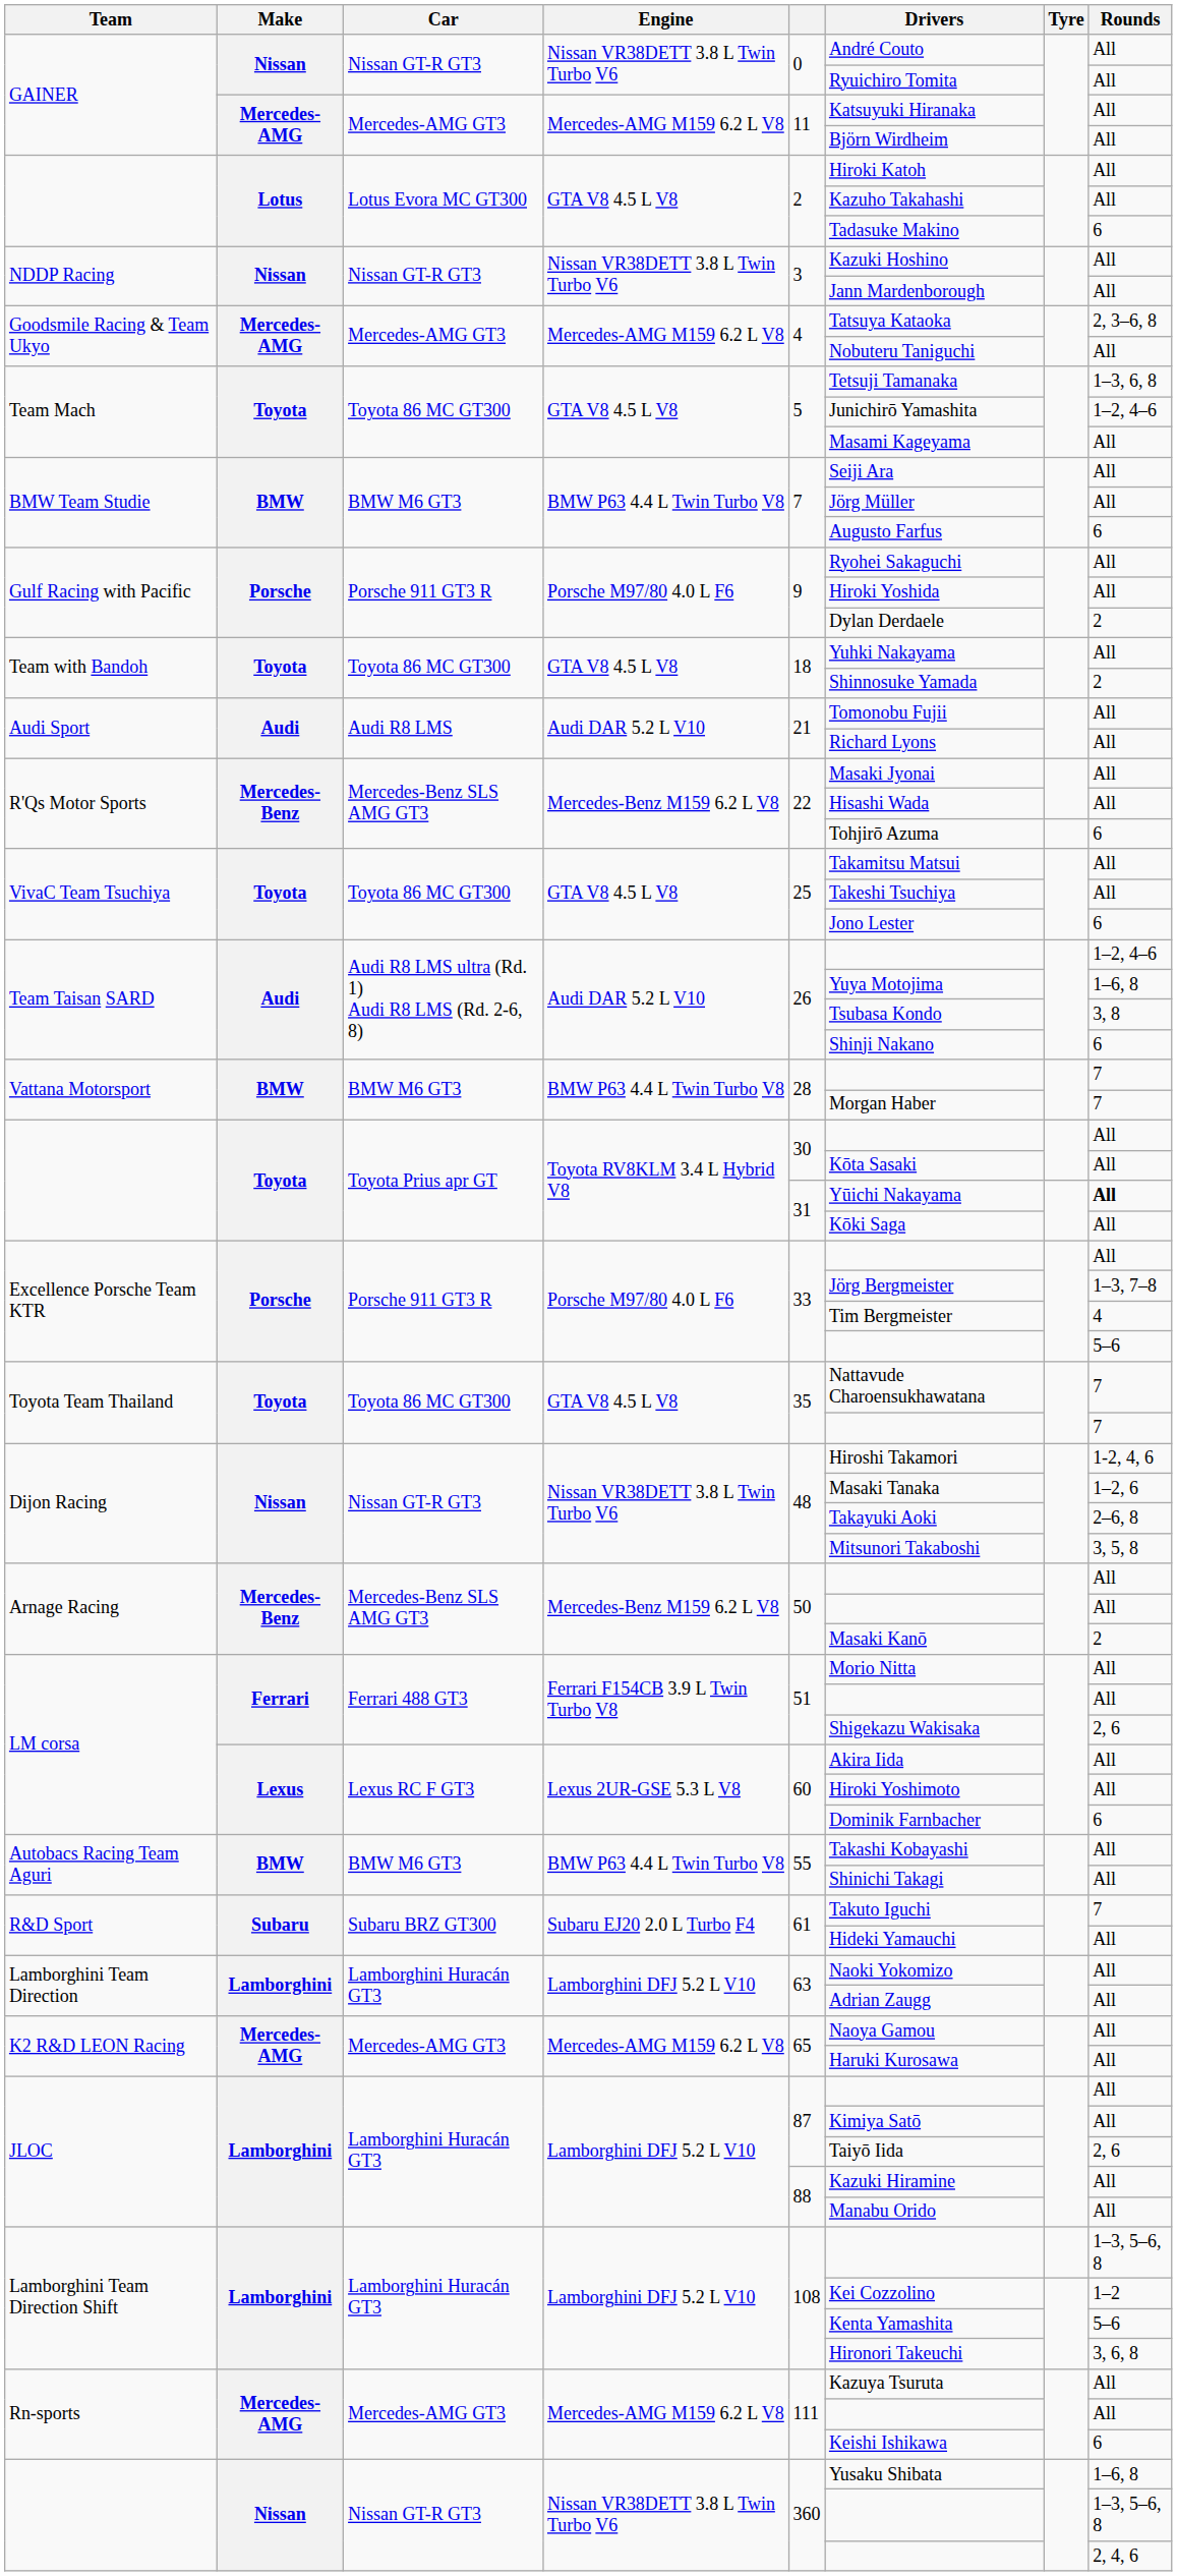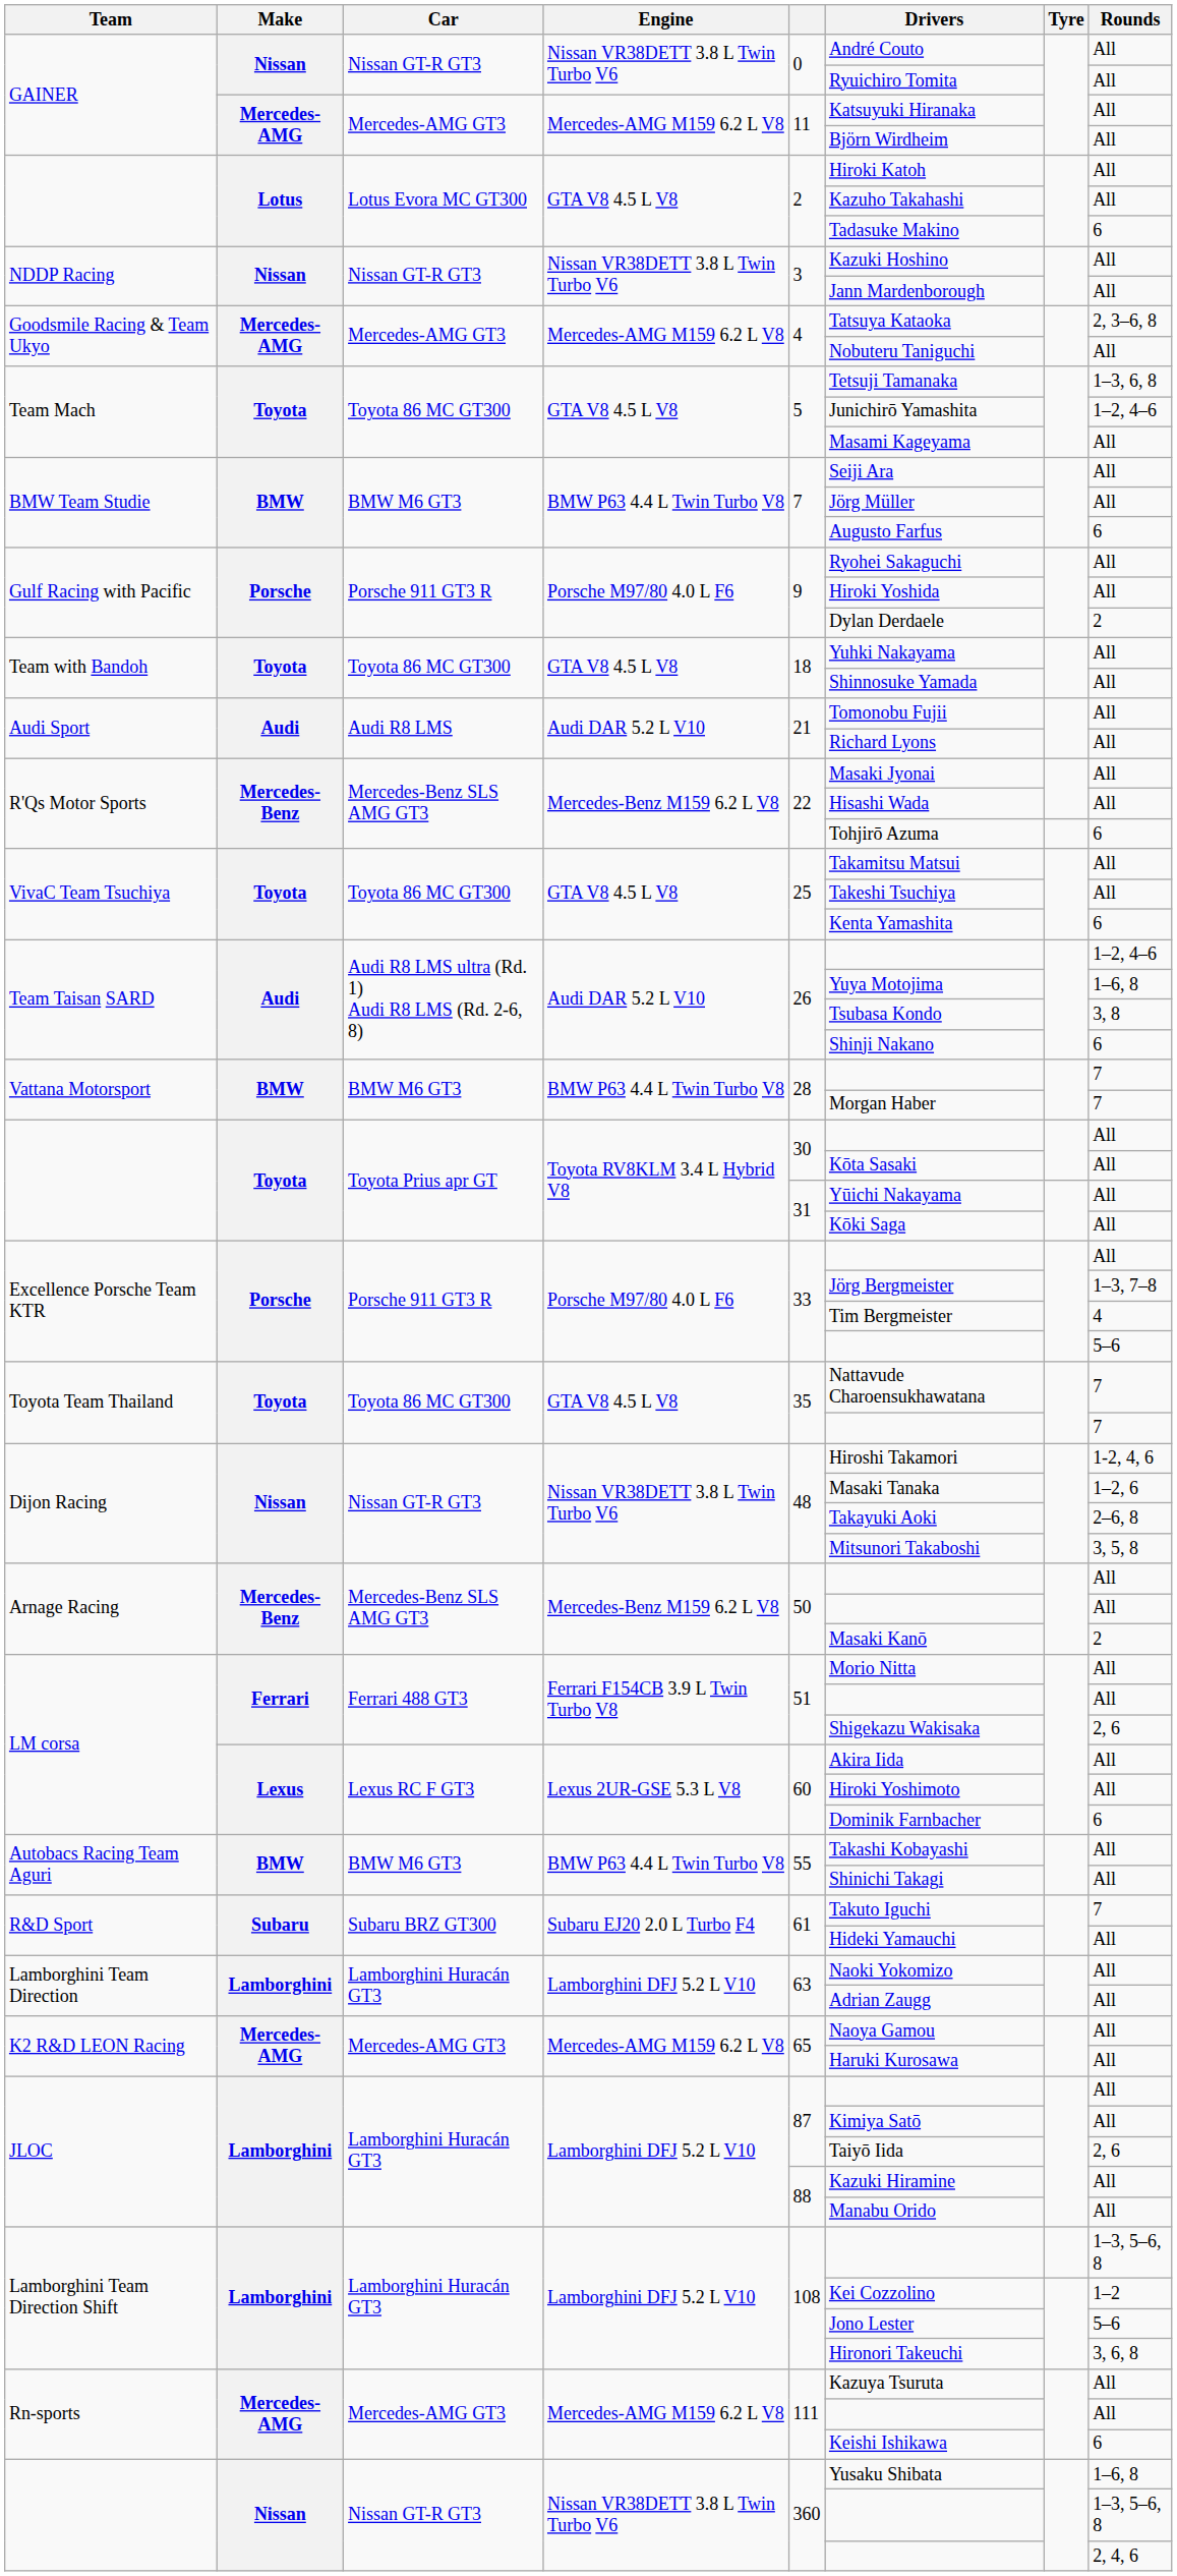row 23 | Rounds: 2 -> All
row 31 | Drivers: Jono Lester -> Kenta Yamashita
row 40 | Rounds: bold -> normal
row 76 | Drivers: Kenta Yamashita -> Jono Lester
